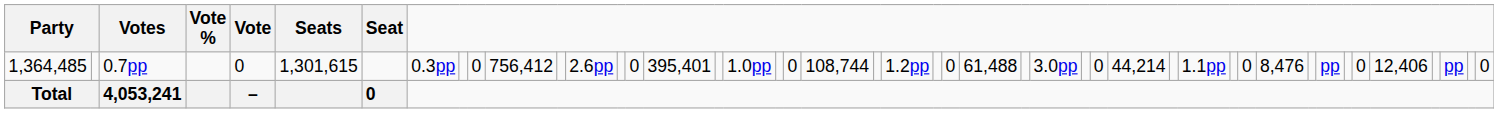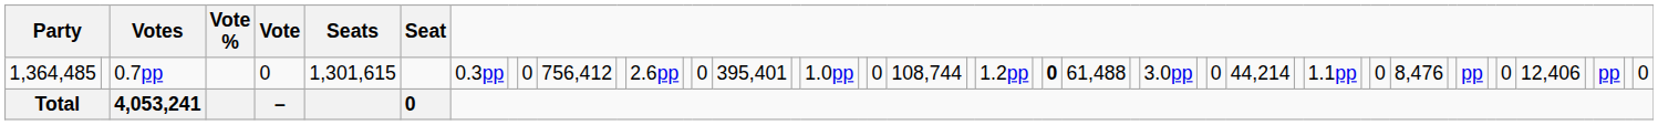0.7pp | column 25: normal -> bold
